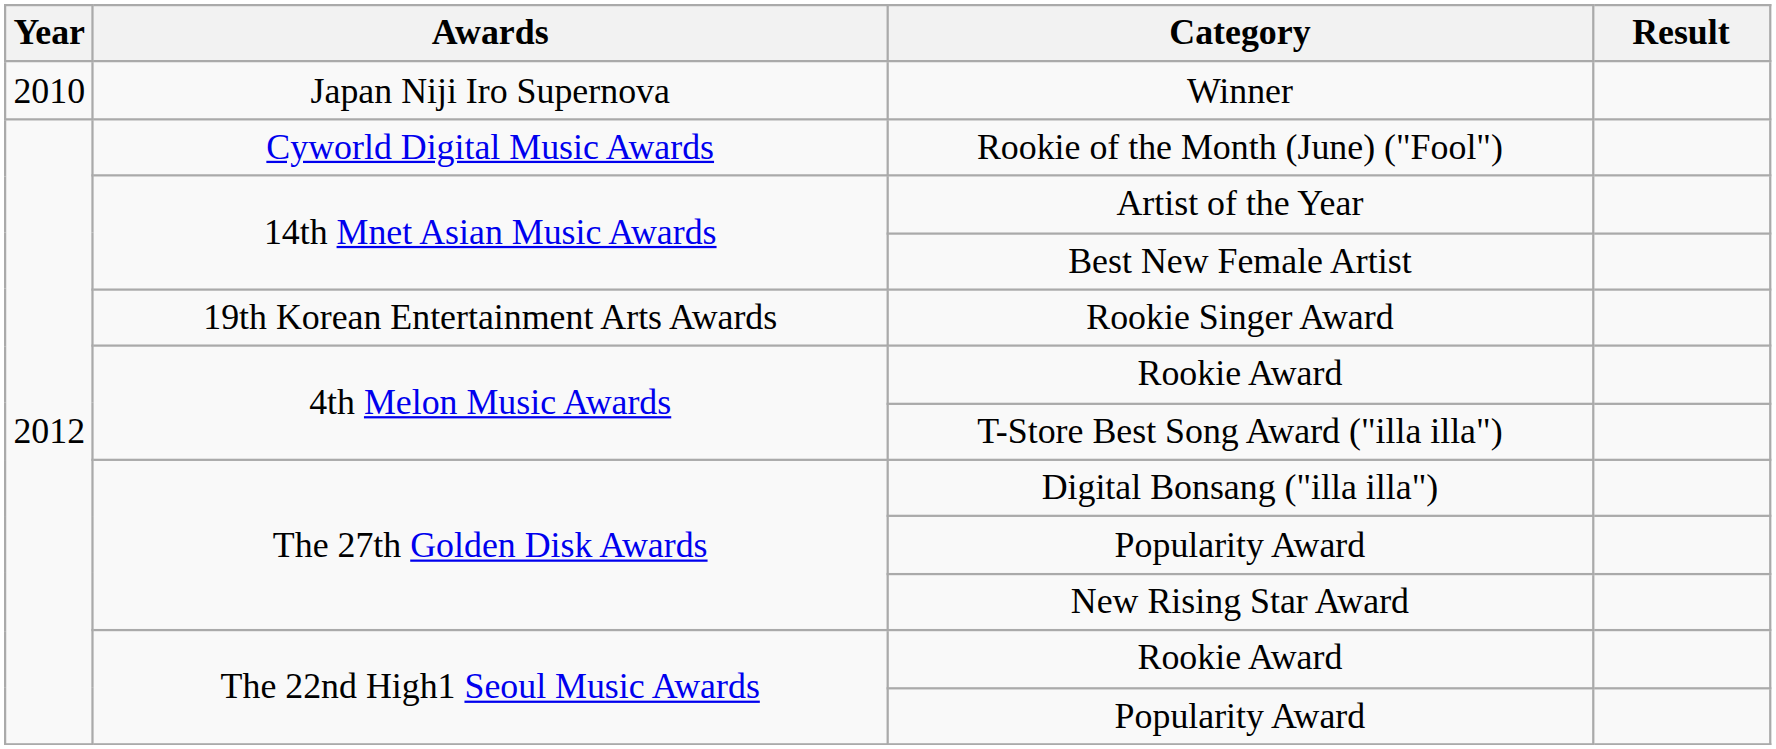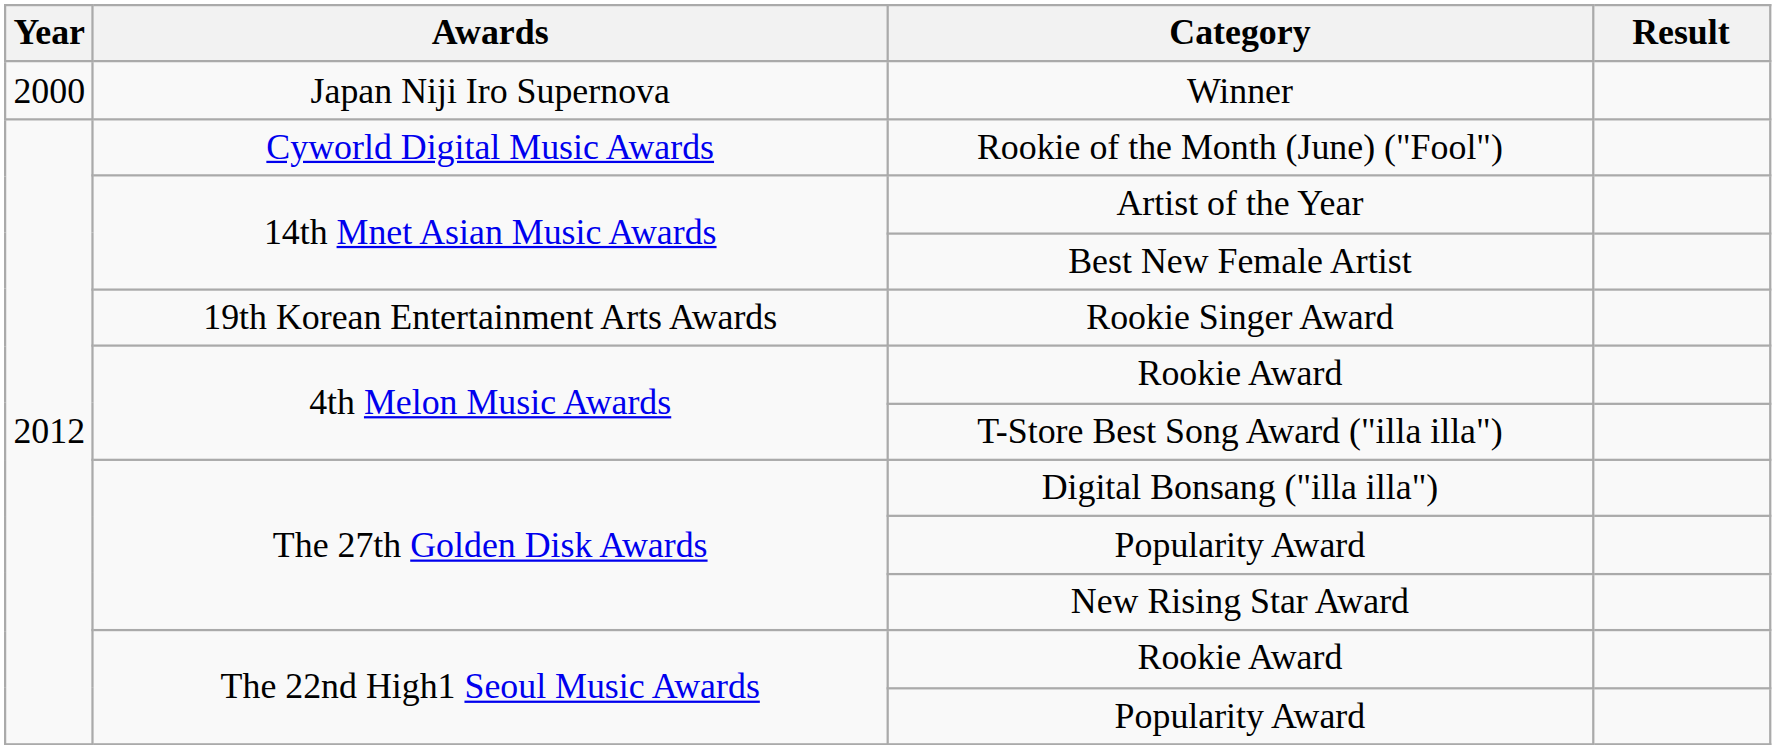Winner | Year: 2010 -> 2000
